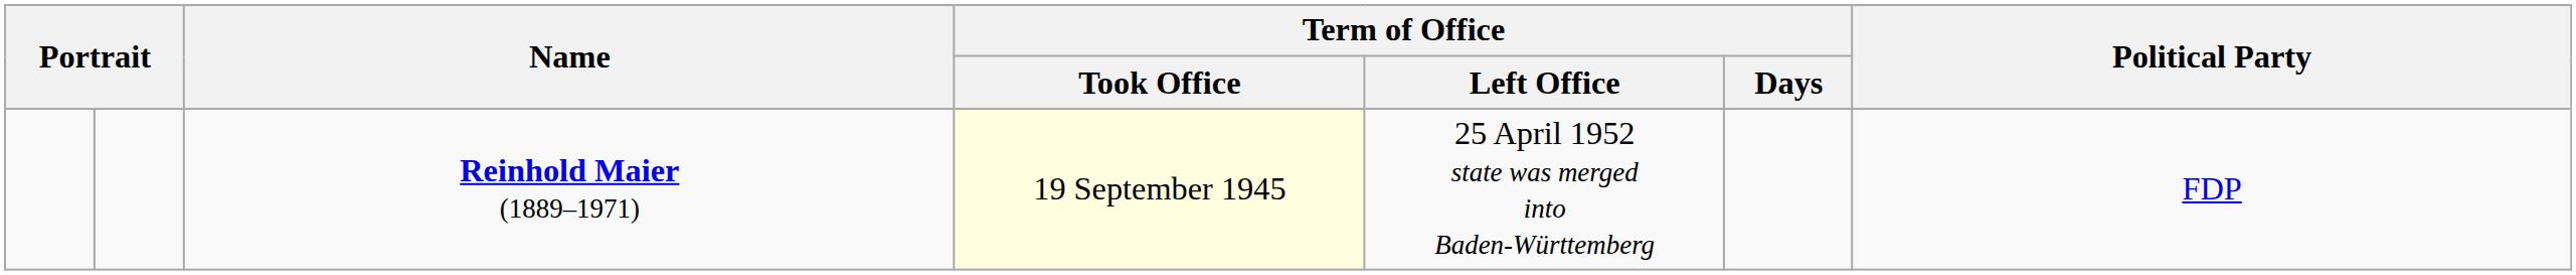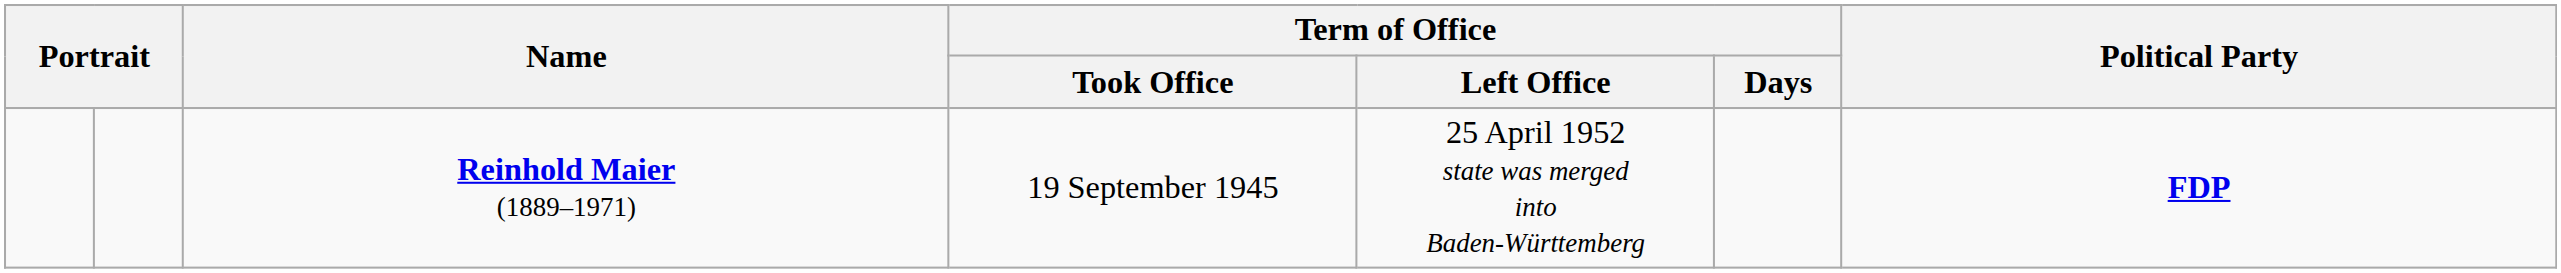Reinhold Maier (1889–1971) | Term of Office / Took Office: lightyellow background -> no background
Reinhold Maier (1889–1971) | Political Party: normal -> bold
